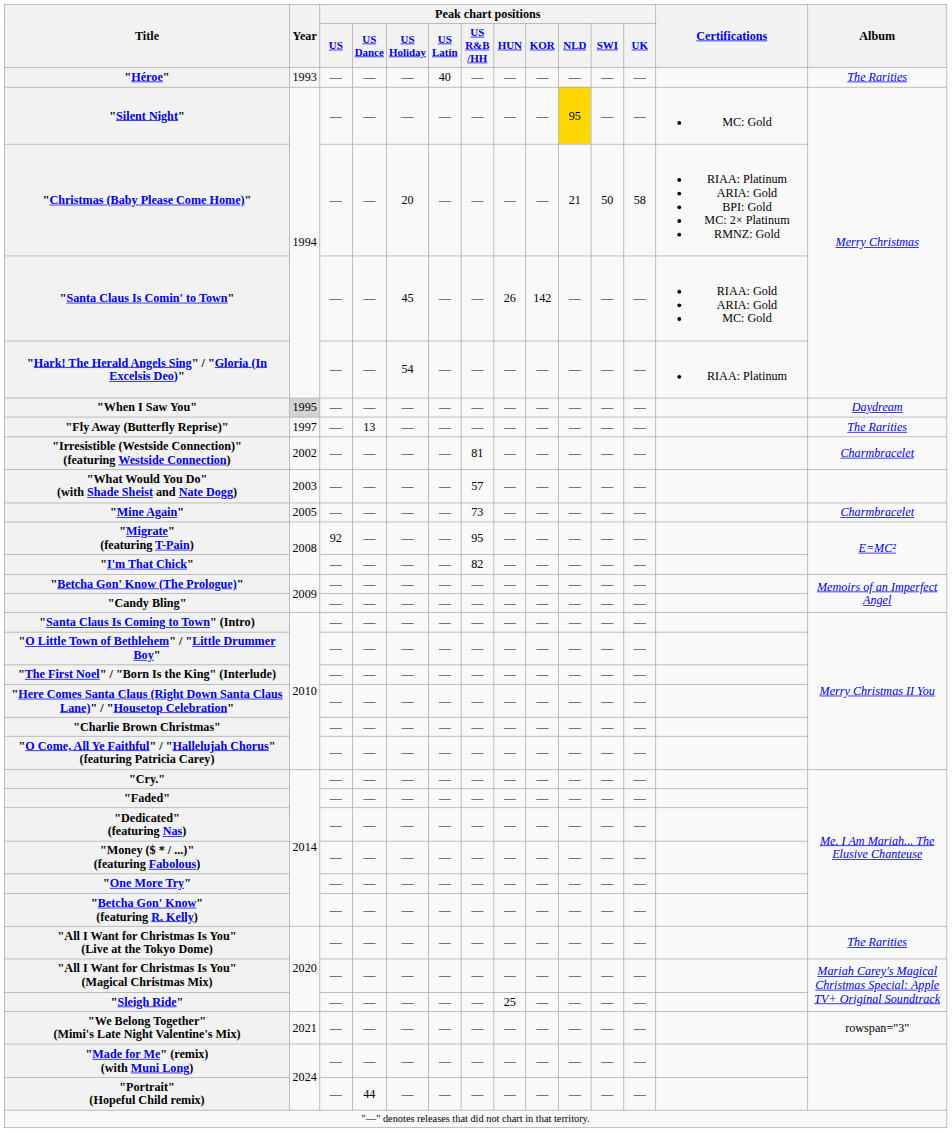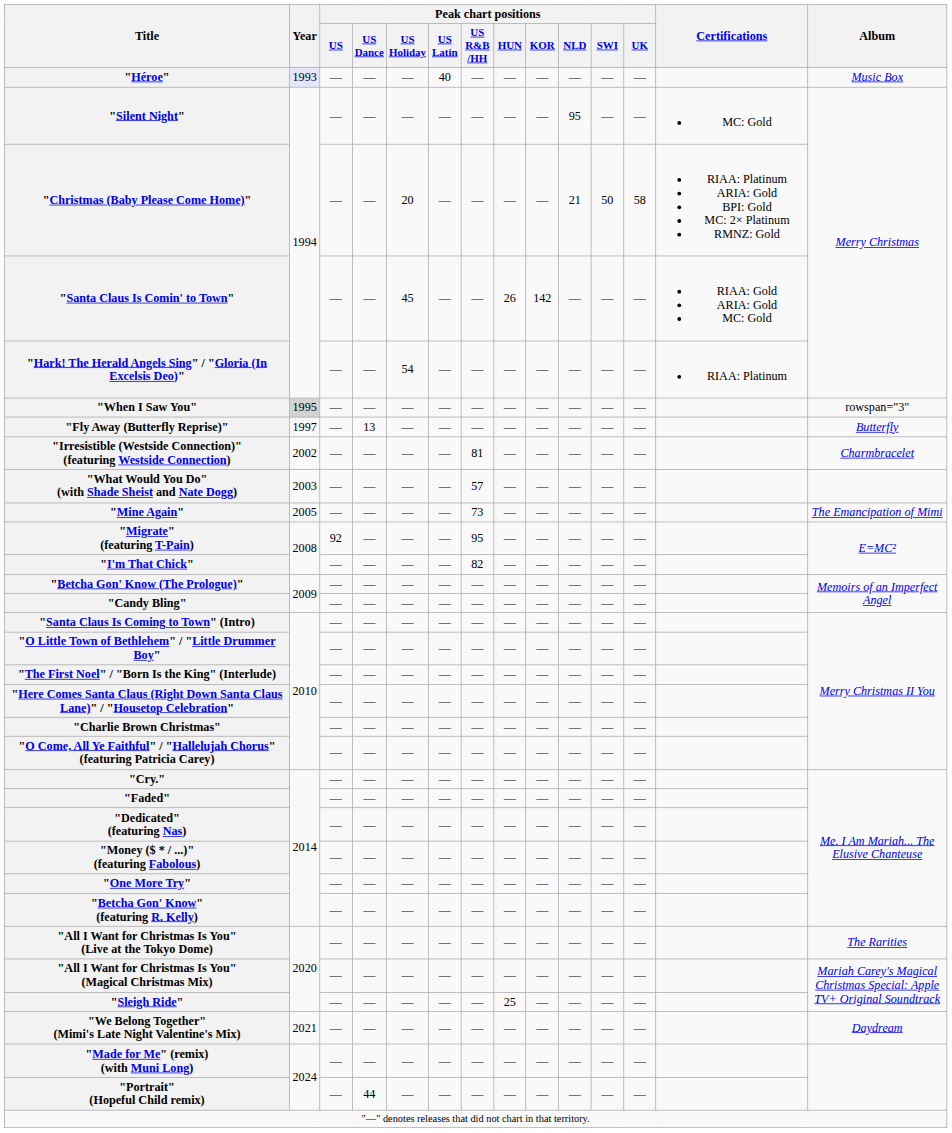"Héroe" | Year: no background -> lavender background
"Héroe" | Album: The Rarities -> Music Box
"Silent Night" | Peak chart positions / NLD: gold background -> no background
"When I Saw You" | Album: Daydream -> rowspan="3"
"Fly Away (Butterfly Reprise)" | Album: The Rarities -> Butterfly
"Mine Again" | Album: Charmbracelet -> The Emancipation of Mimi
"We Belong Together" (Mimi's Late Night Valentine's Mix) | Album: rowspan="3" -> Daydream
